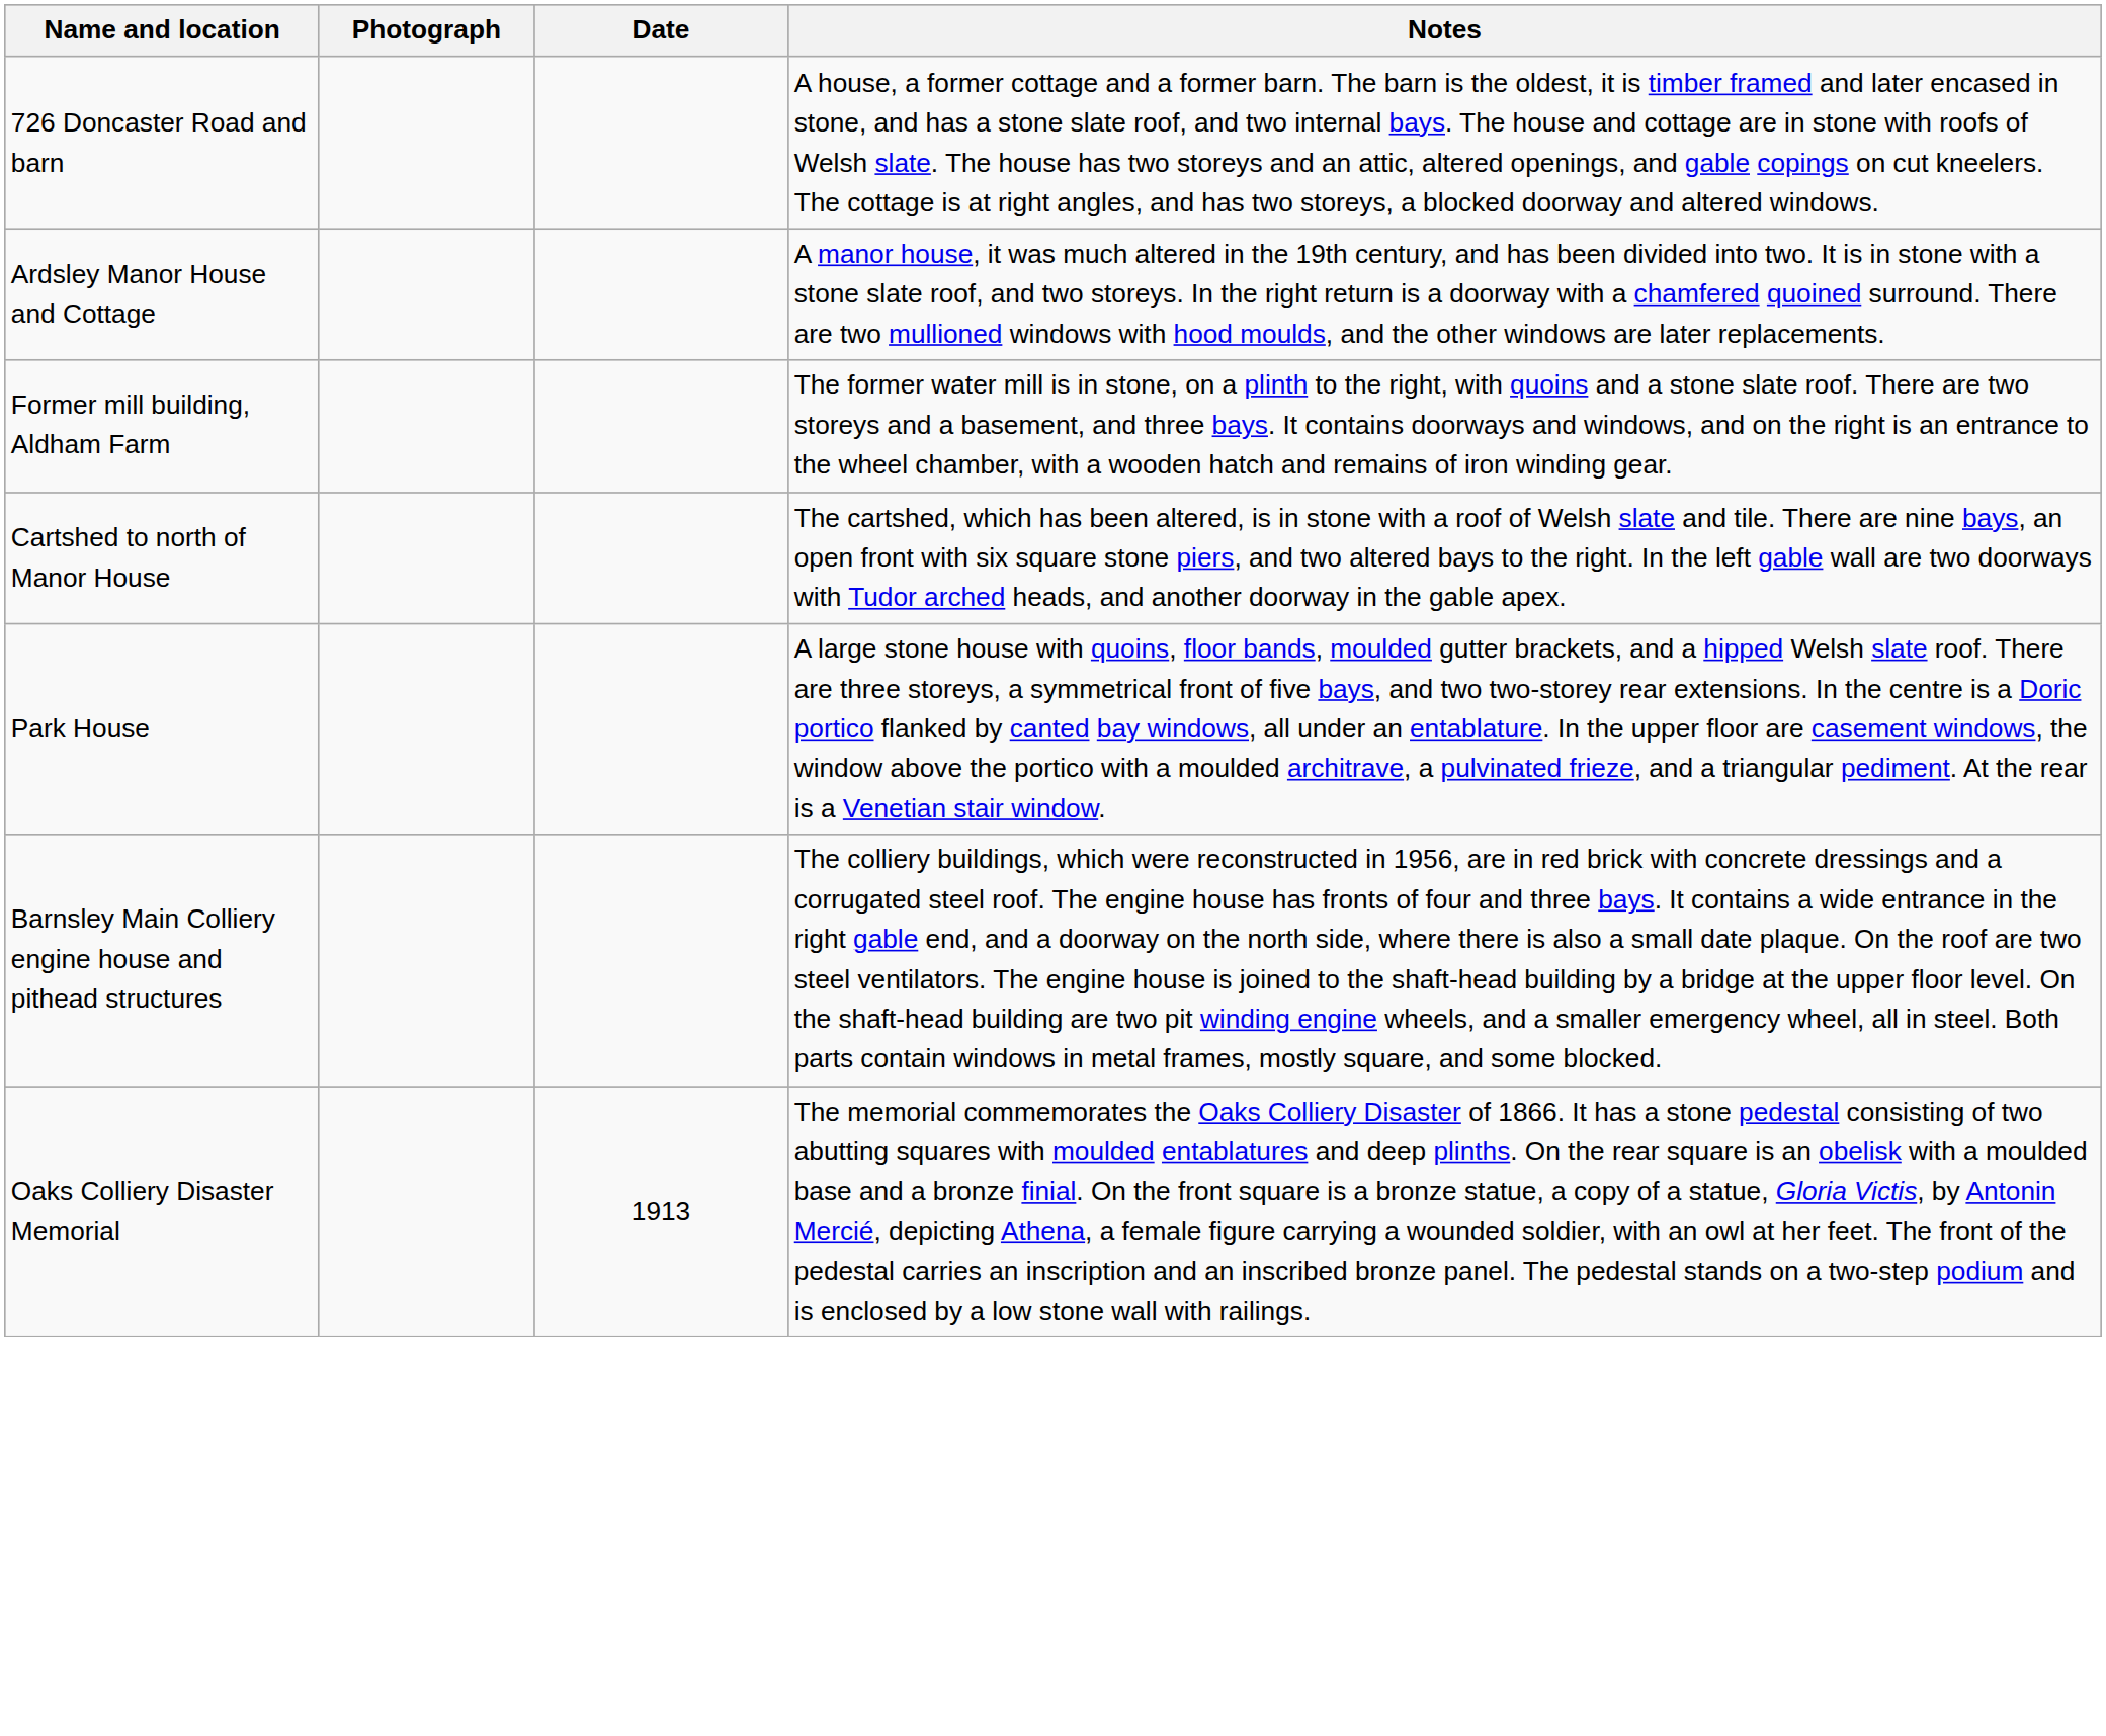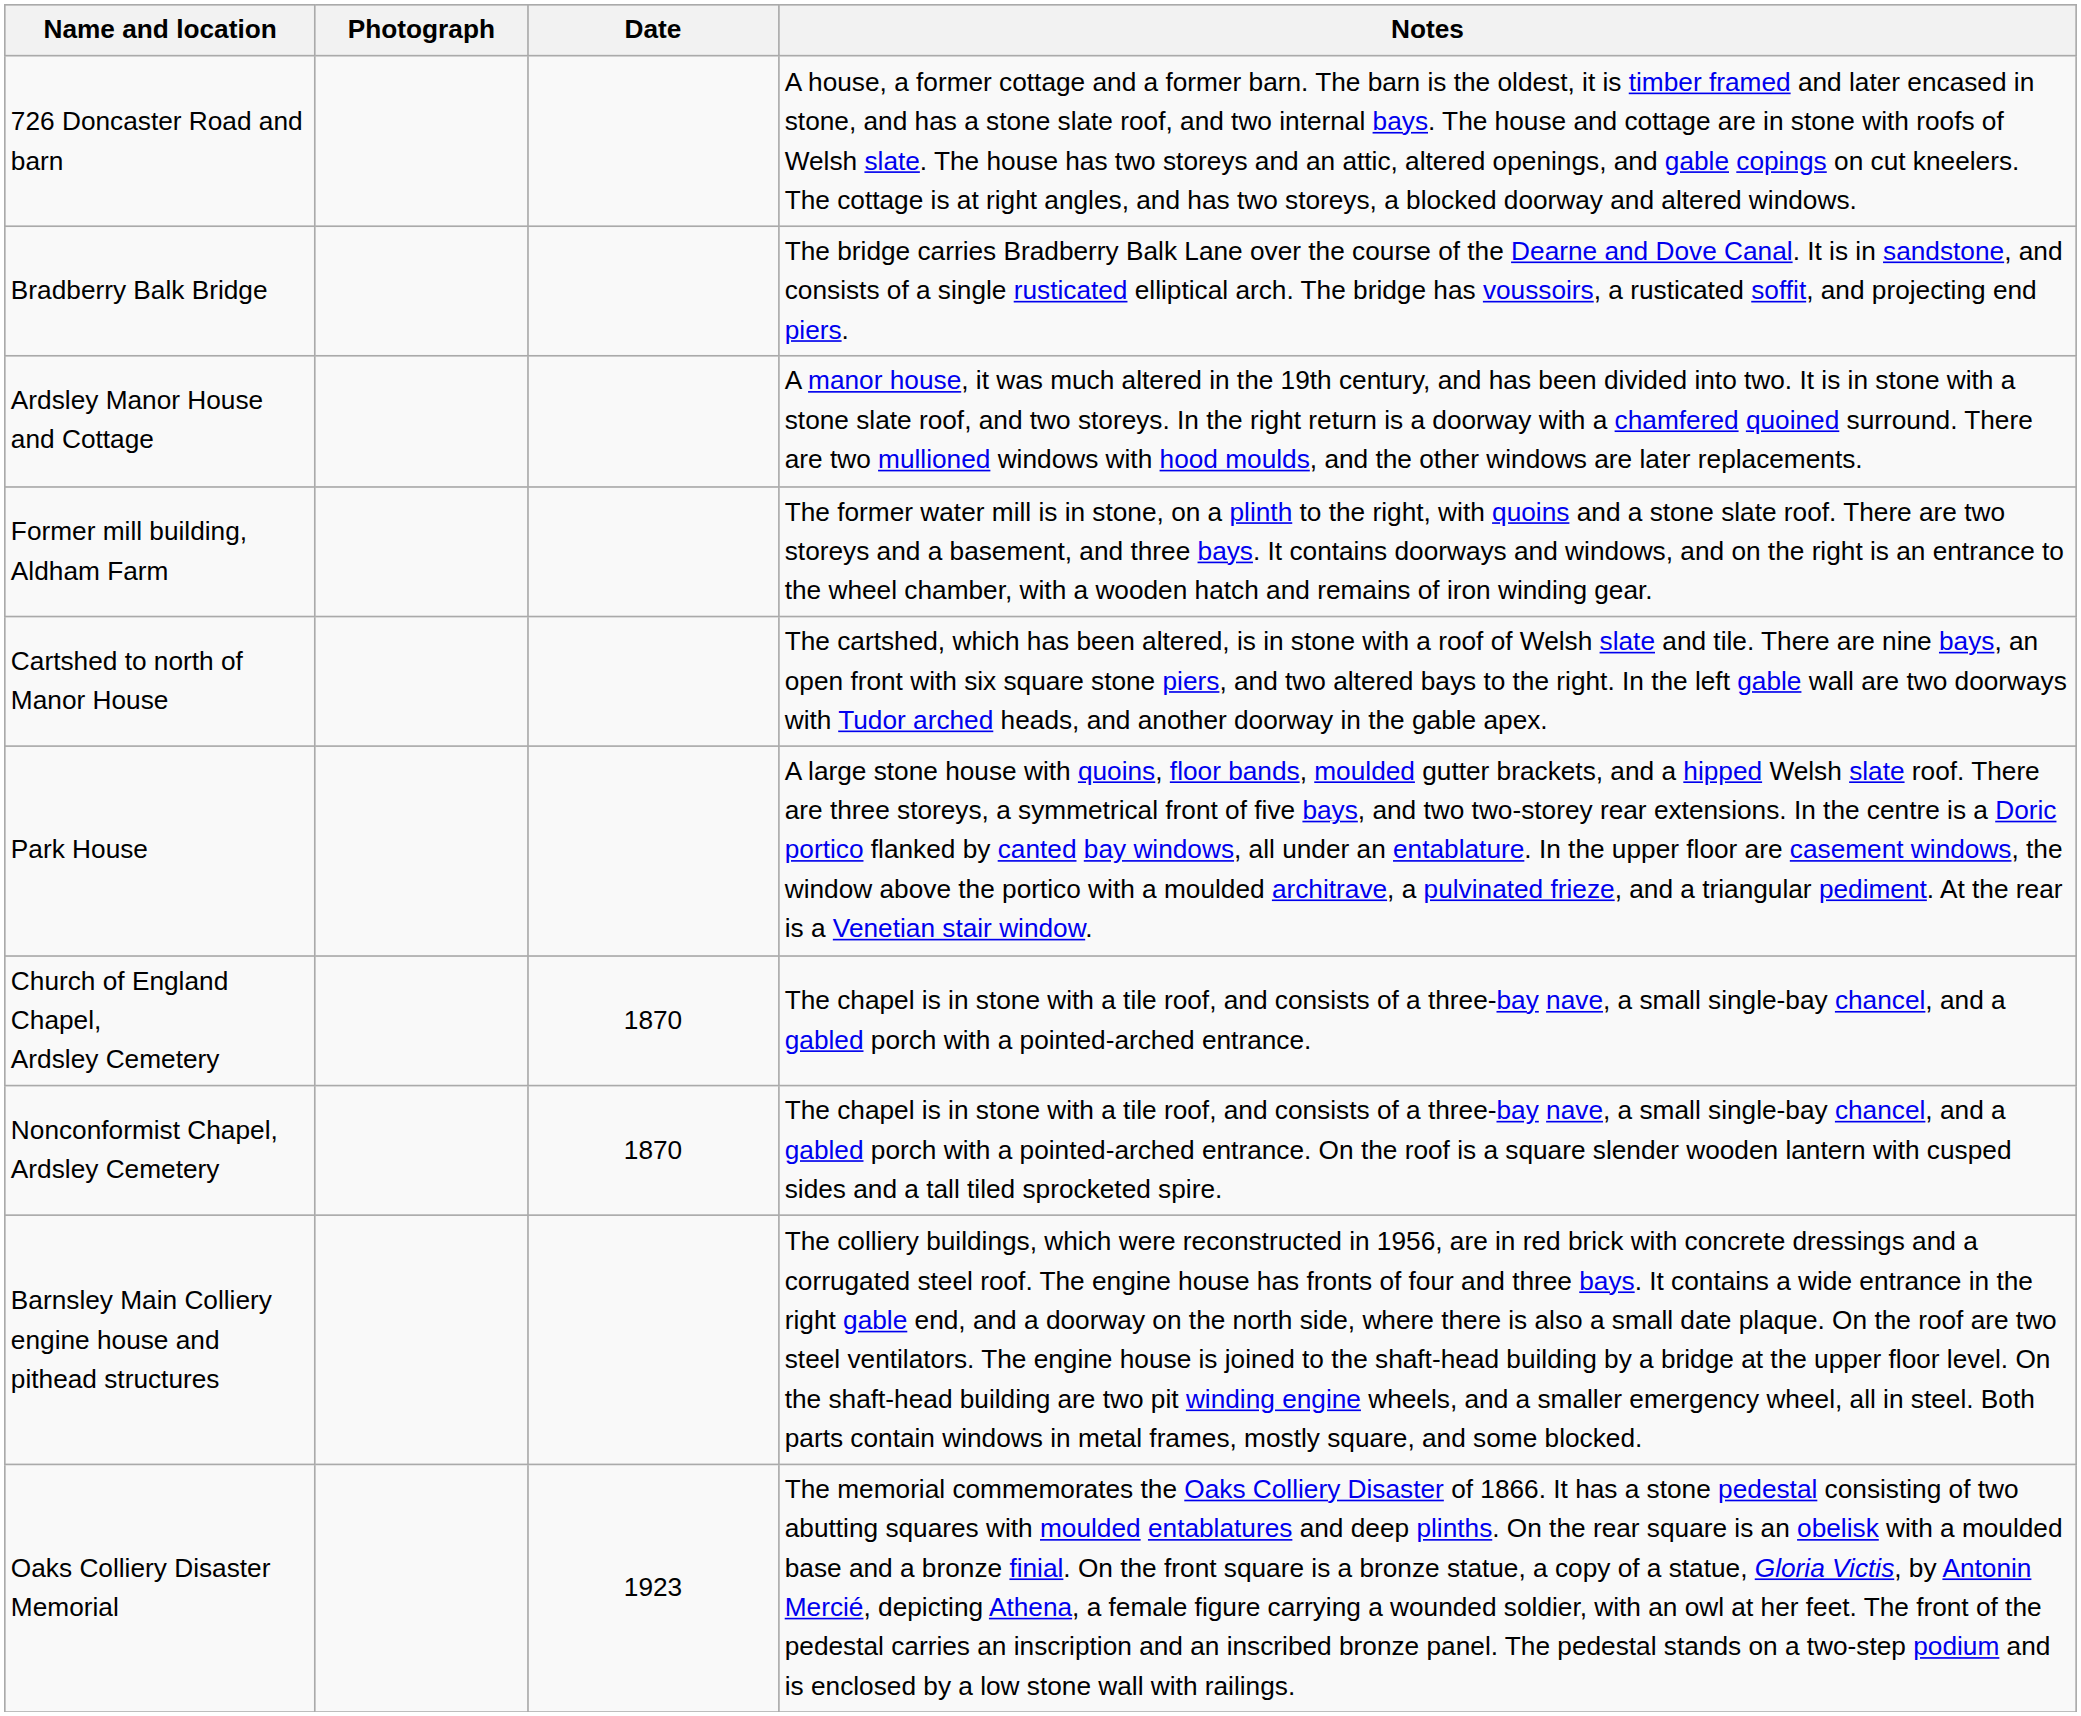+ row: Bradberry Balk Bridge | The bridge carries Bradberry Balk Lane over the course of the Dearne and Dove Canal. It is in sandstone, and consists of a single rusticated elliptical arch. The bridge has voussoirs, a rusticated soffit, and projecting end piers.
+ row: Church of England Chapel, Ardsley Cemetery | 1870 | The chapel is in stone with a tile roof, and consists of a three-bay nave, a small single-bay chancel, and a gabled porch with a pointed-arched entrance.
+ row: Nonconformist Chapel, Ardsley Cemetery | 1870 | The chapel is in stone with a tile roof, and consists of a three-bay nave, a small single-bay chancel, and a gabled porch with a pointed-arched entrance. On the roof is a square slender wooden lantern with cusped sides and a tall tiled sprocketed spire.
Oaks Colliery Disaster Memorial | Date: 1913 -> 1923
